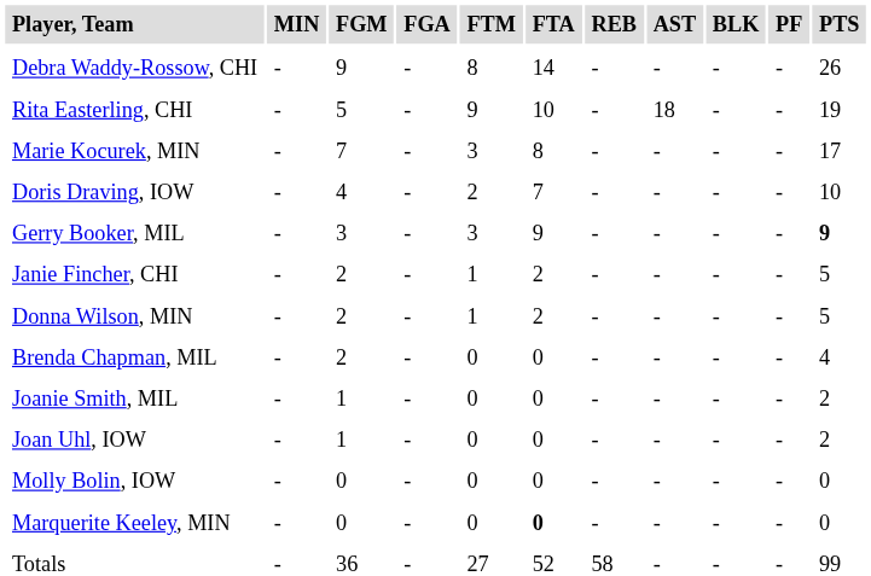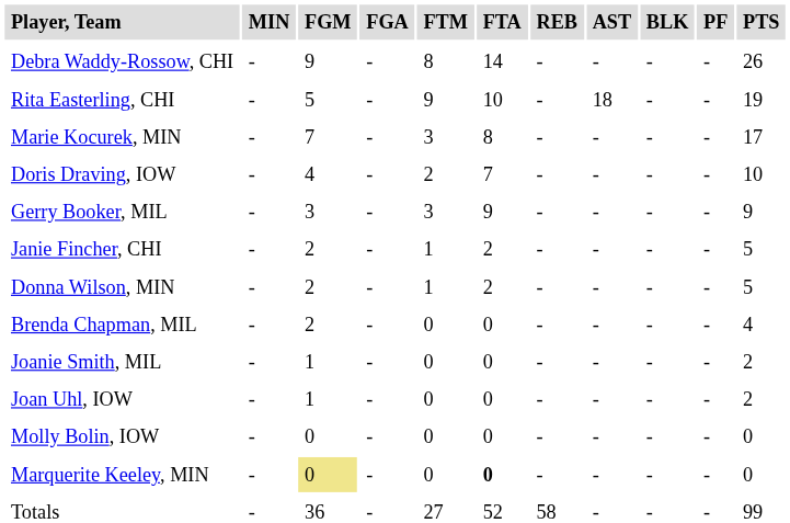Gerry Booker, MIL | PTS: bold -> normal
Marquerite Keeley, MIN | FGM: no background -> khaki background
